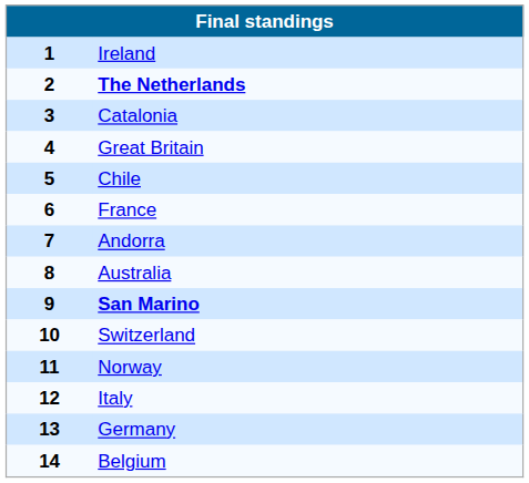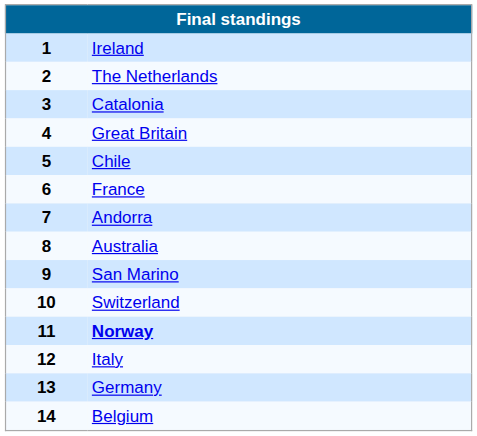The Netherlands | column 2: bold -> normal
San Marino | column 2: bold -> normal
Norway | column 2: normal -> bold
